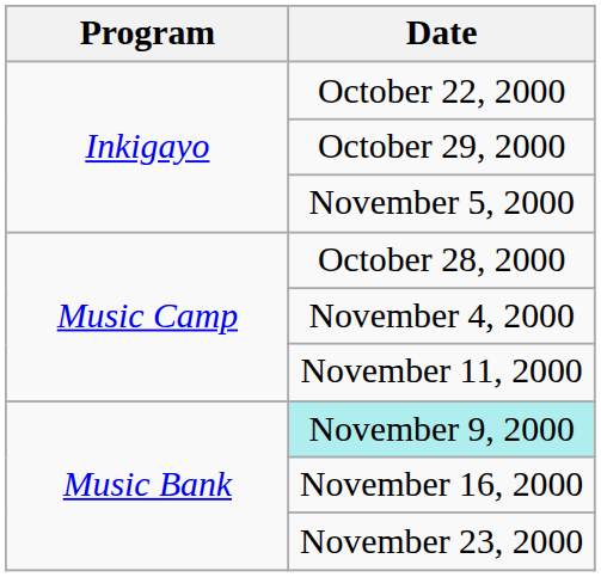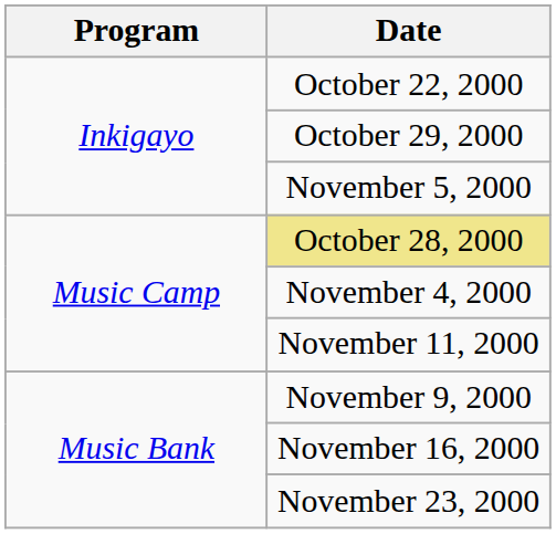October 28, 2000 | Date: no background -> khaki background
November 9, 2000 | Date: paleturquoise background -> no background
